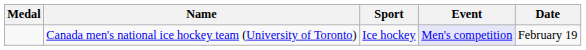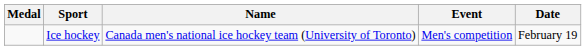columns swapped: Name <-> Sport
row 2 | Event: lavender background -> no background
